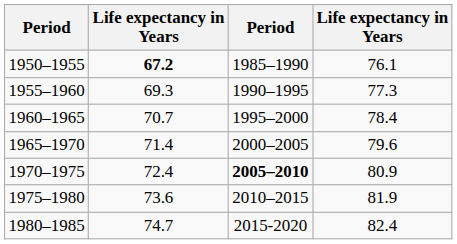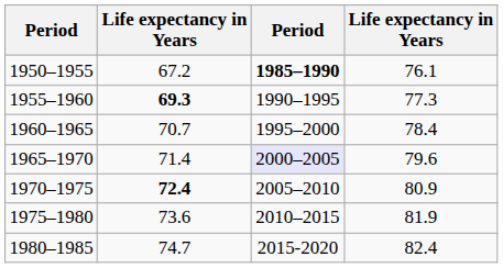1950–1955 | column 2: bold -> normal
1950–1955 | column 3: normal -> bold
1955–1960 | column 2: normal -> bold
1965–1970 | column 3: no background -> lavender background
1970–1975 | column 2: normal -> bold
1970–1975 | column 3: bold -> normal
